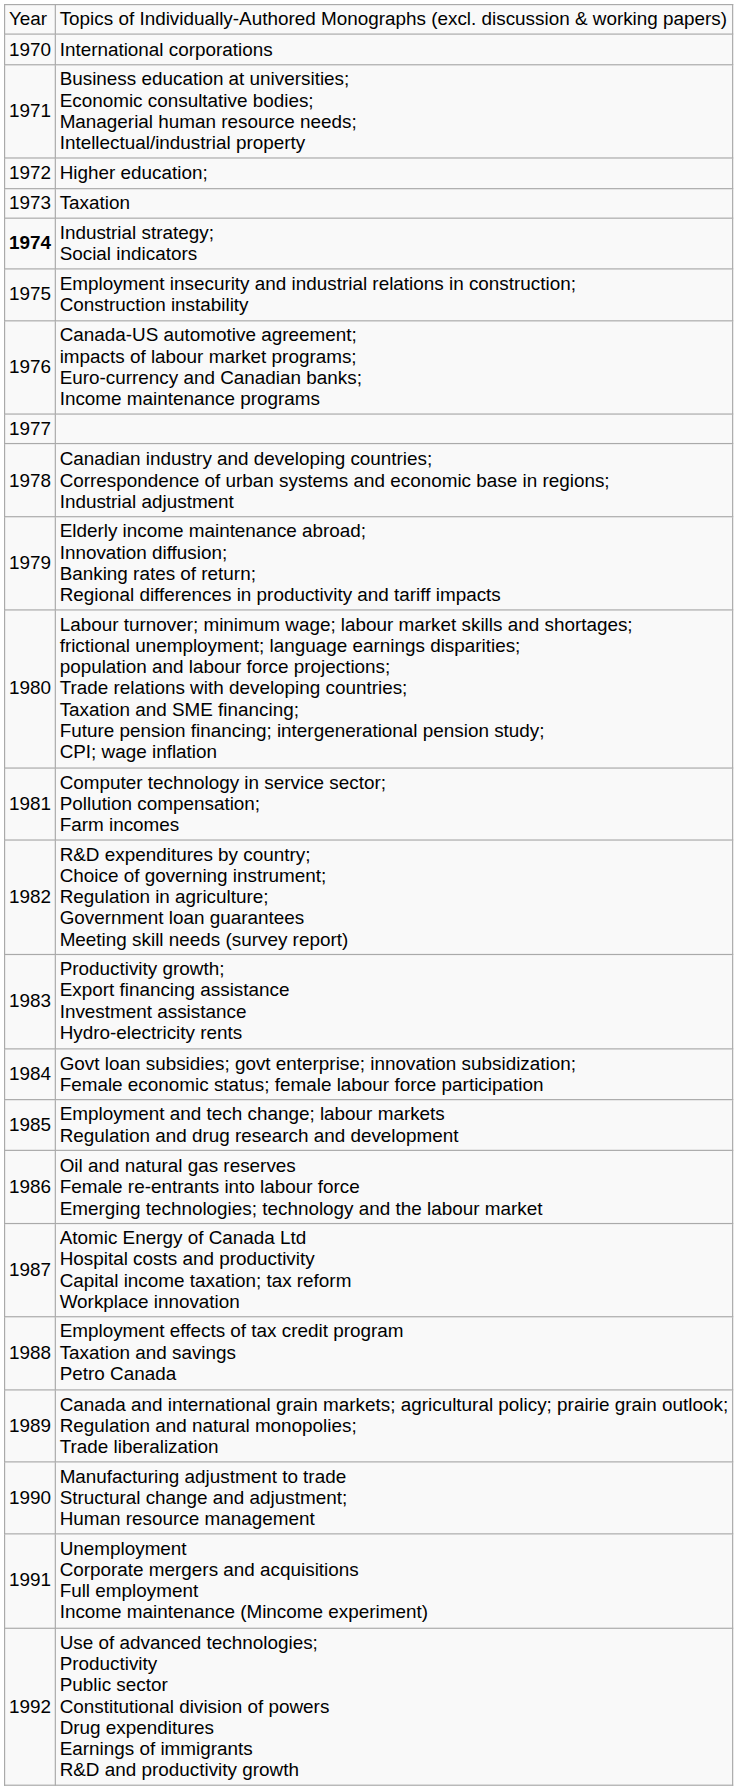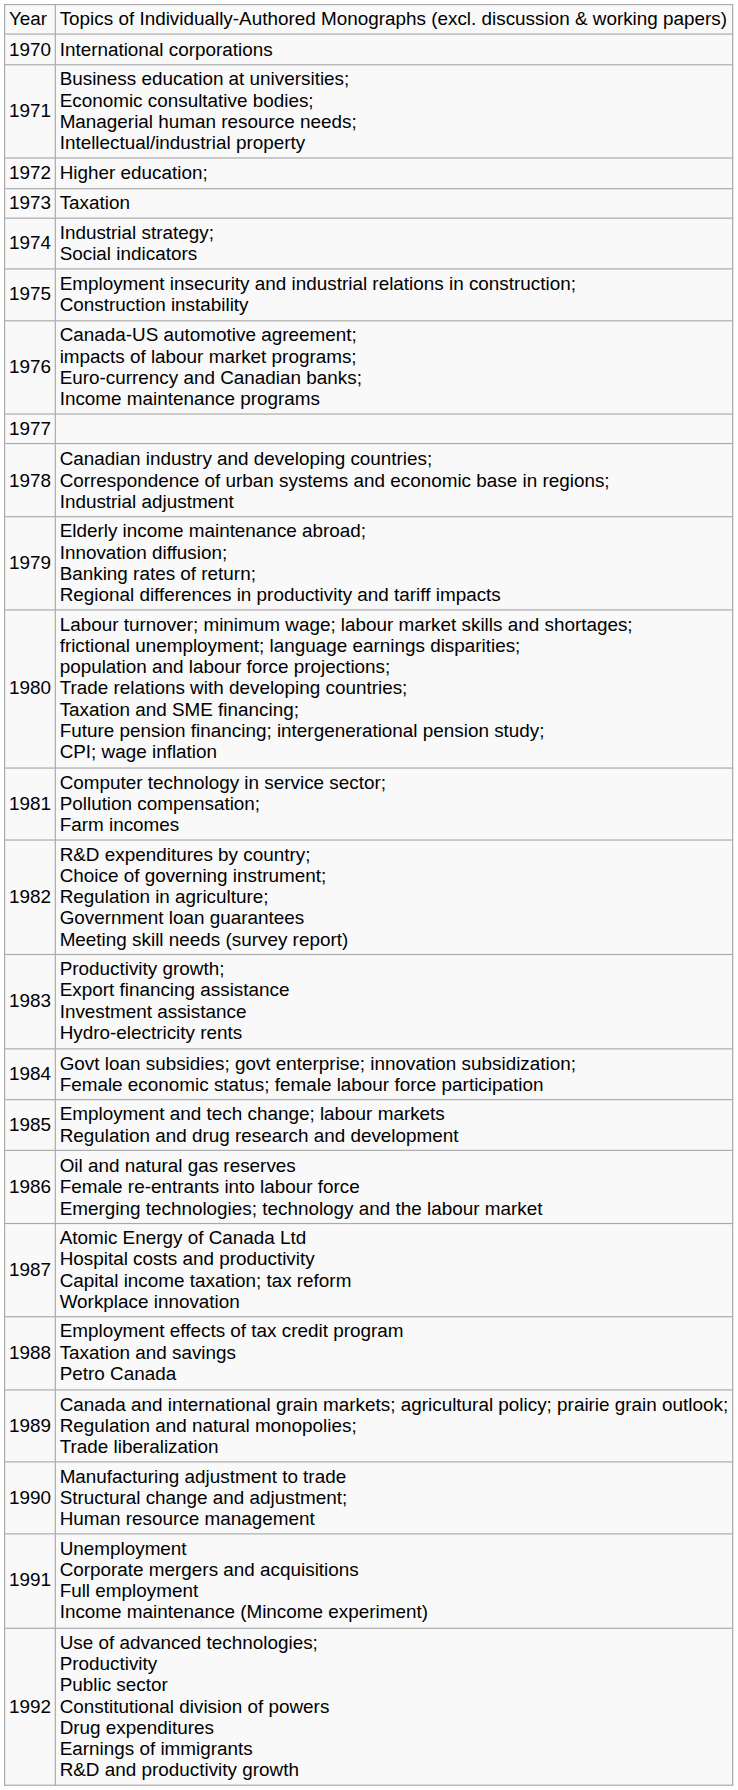Industrial strategy; Social indicators | column 1: bold -> normal
